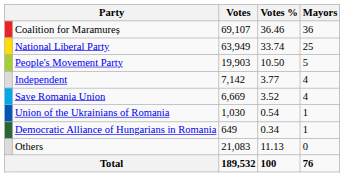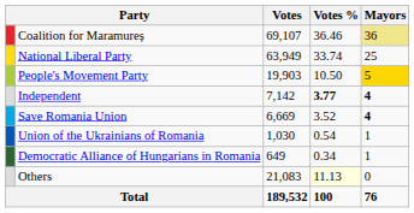Coalition for Maramureș | Mayors: no background -> khaki background
People's Movement Party | Mayors: no background -> gold background
Independent | Votes %: normal -> bold
Independent | Mayors: normal -> bold
Save Romania Union | Mayors: normal -> bold
Others | Votes %: no background -> lightyellow background
